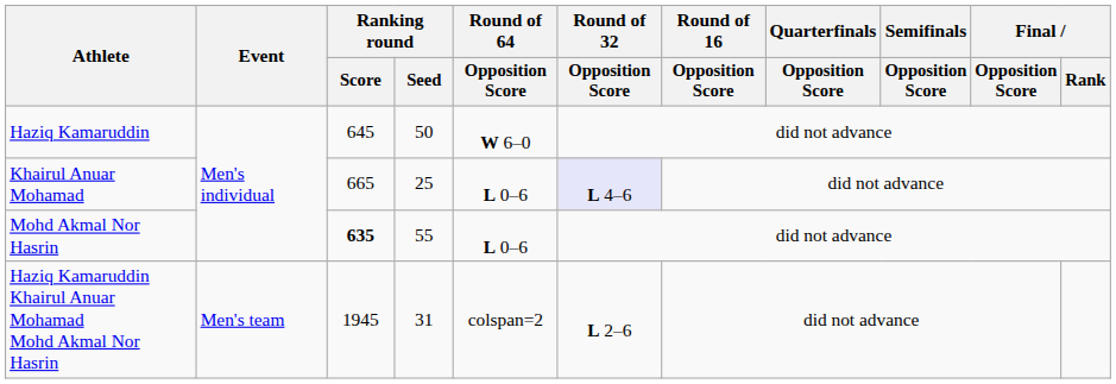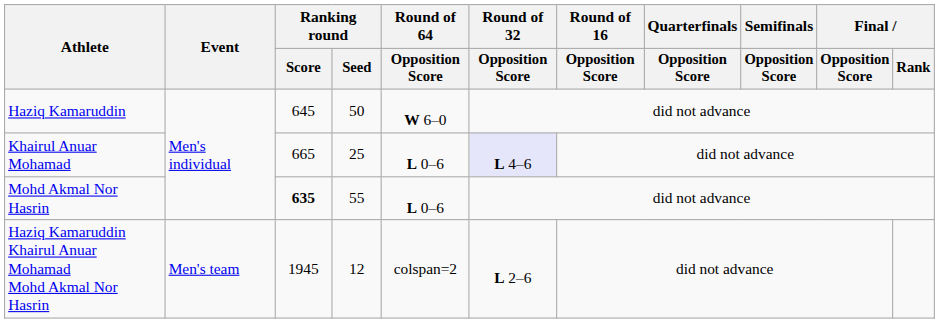Haziq Kamaruddin Khairul Anuar Mohamad Mohd Akmal Nor Hasrin | Ranking round / Seed: 31 -> 12
